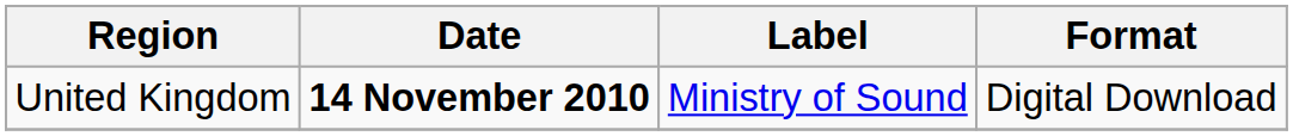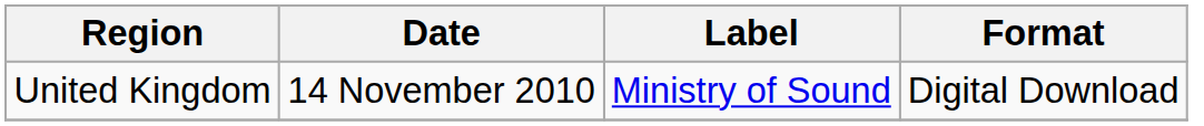United Kingdom | Date: bold -> normal
